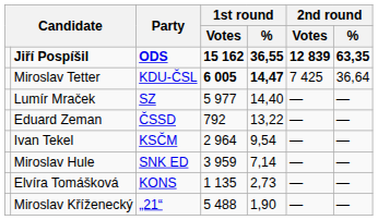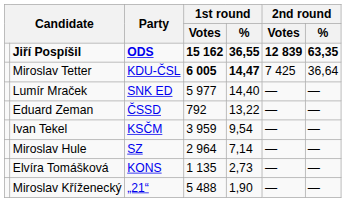Lumír Mraček | Party: SZ -> SNK ED
Ivan Tekel | 1st round / Votes: 2 964 -> 3 959
Miroslav Hule | Party: SNK ED -> SZ
Miroslav Hule | 1st round / Votes: 3 959 -> 2 964
